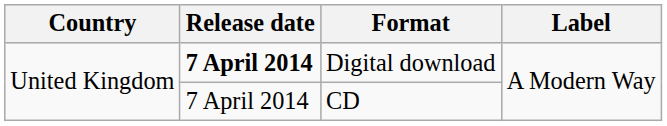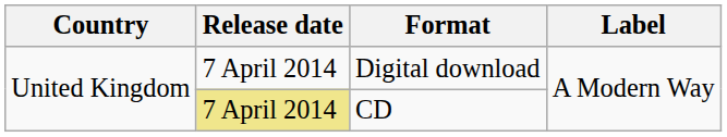Digital download | Release date: bold -> normal
CD | Release date: no background -> khaki background
